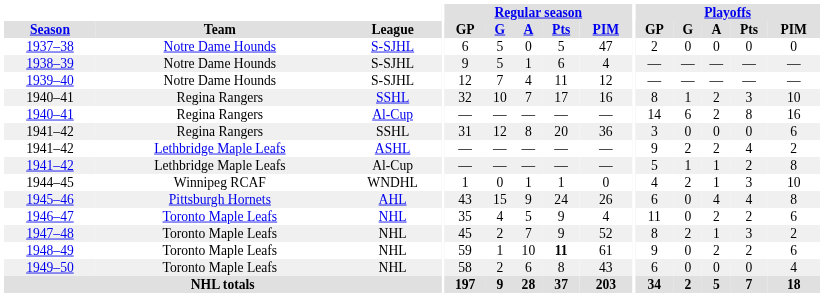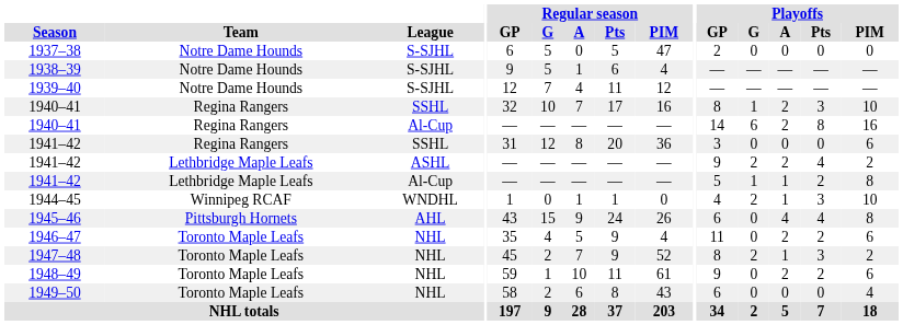1948–49 | Regular season / Pts: bold -> normal
